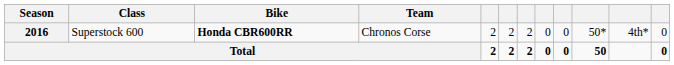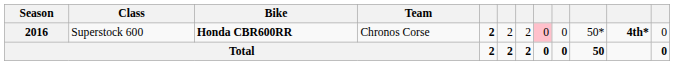2016 | column 5: normal -> bold
2016 | column 8: no background -> pink background
2016 | column 11: normal -> bold
